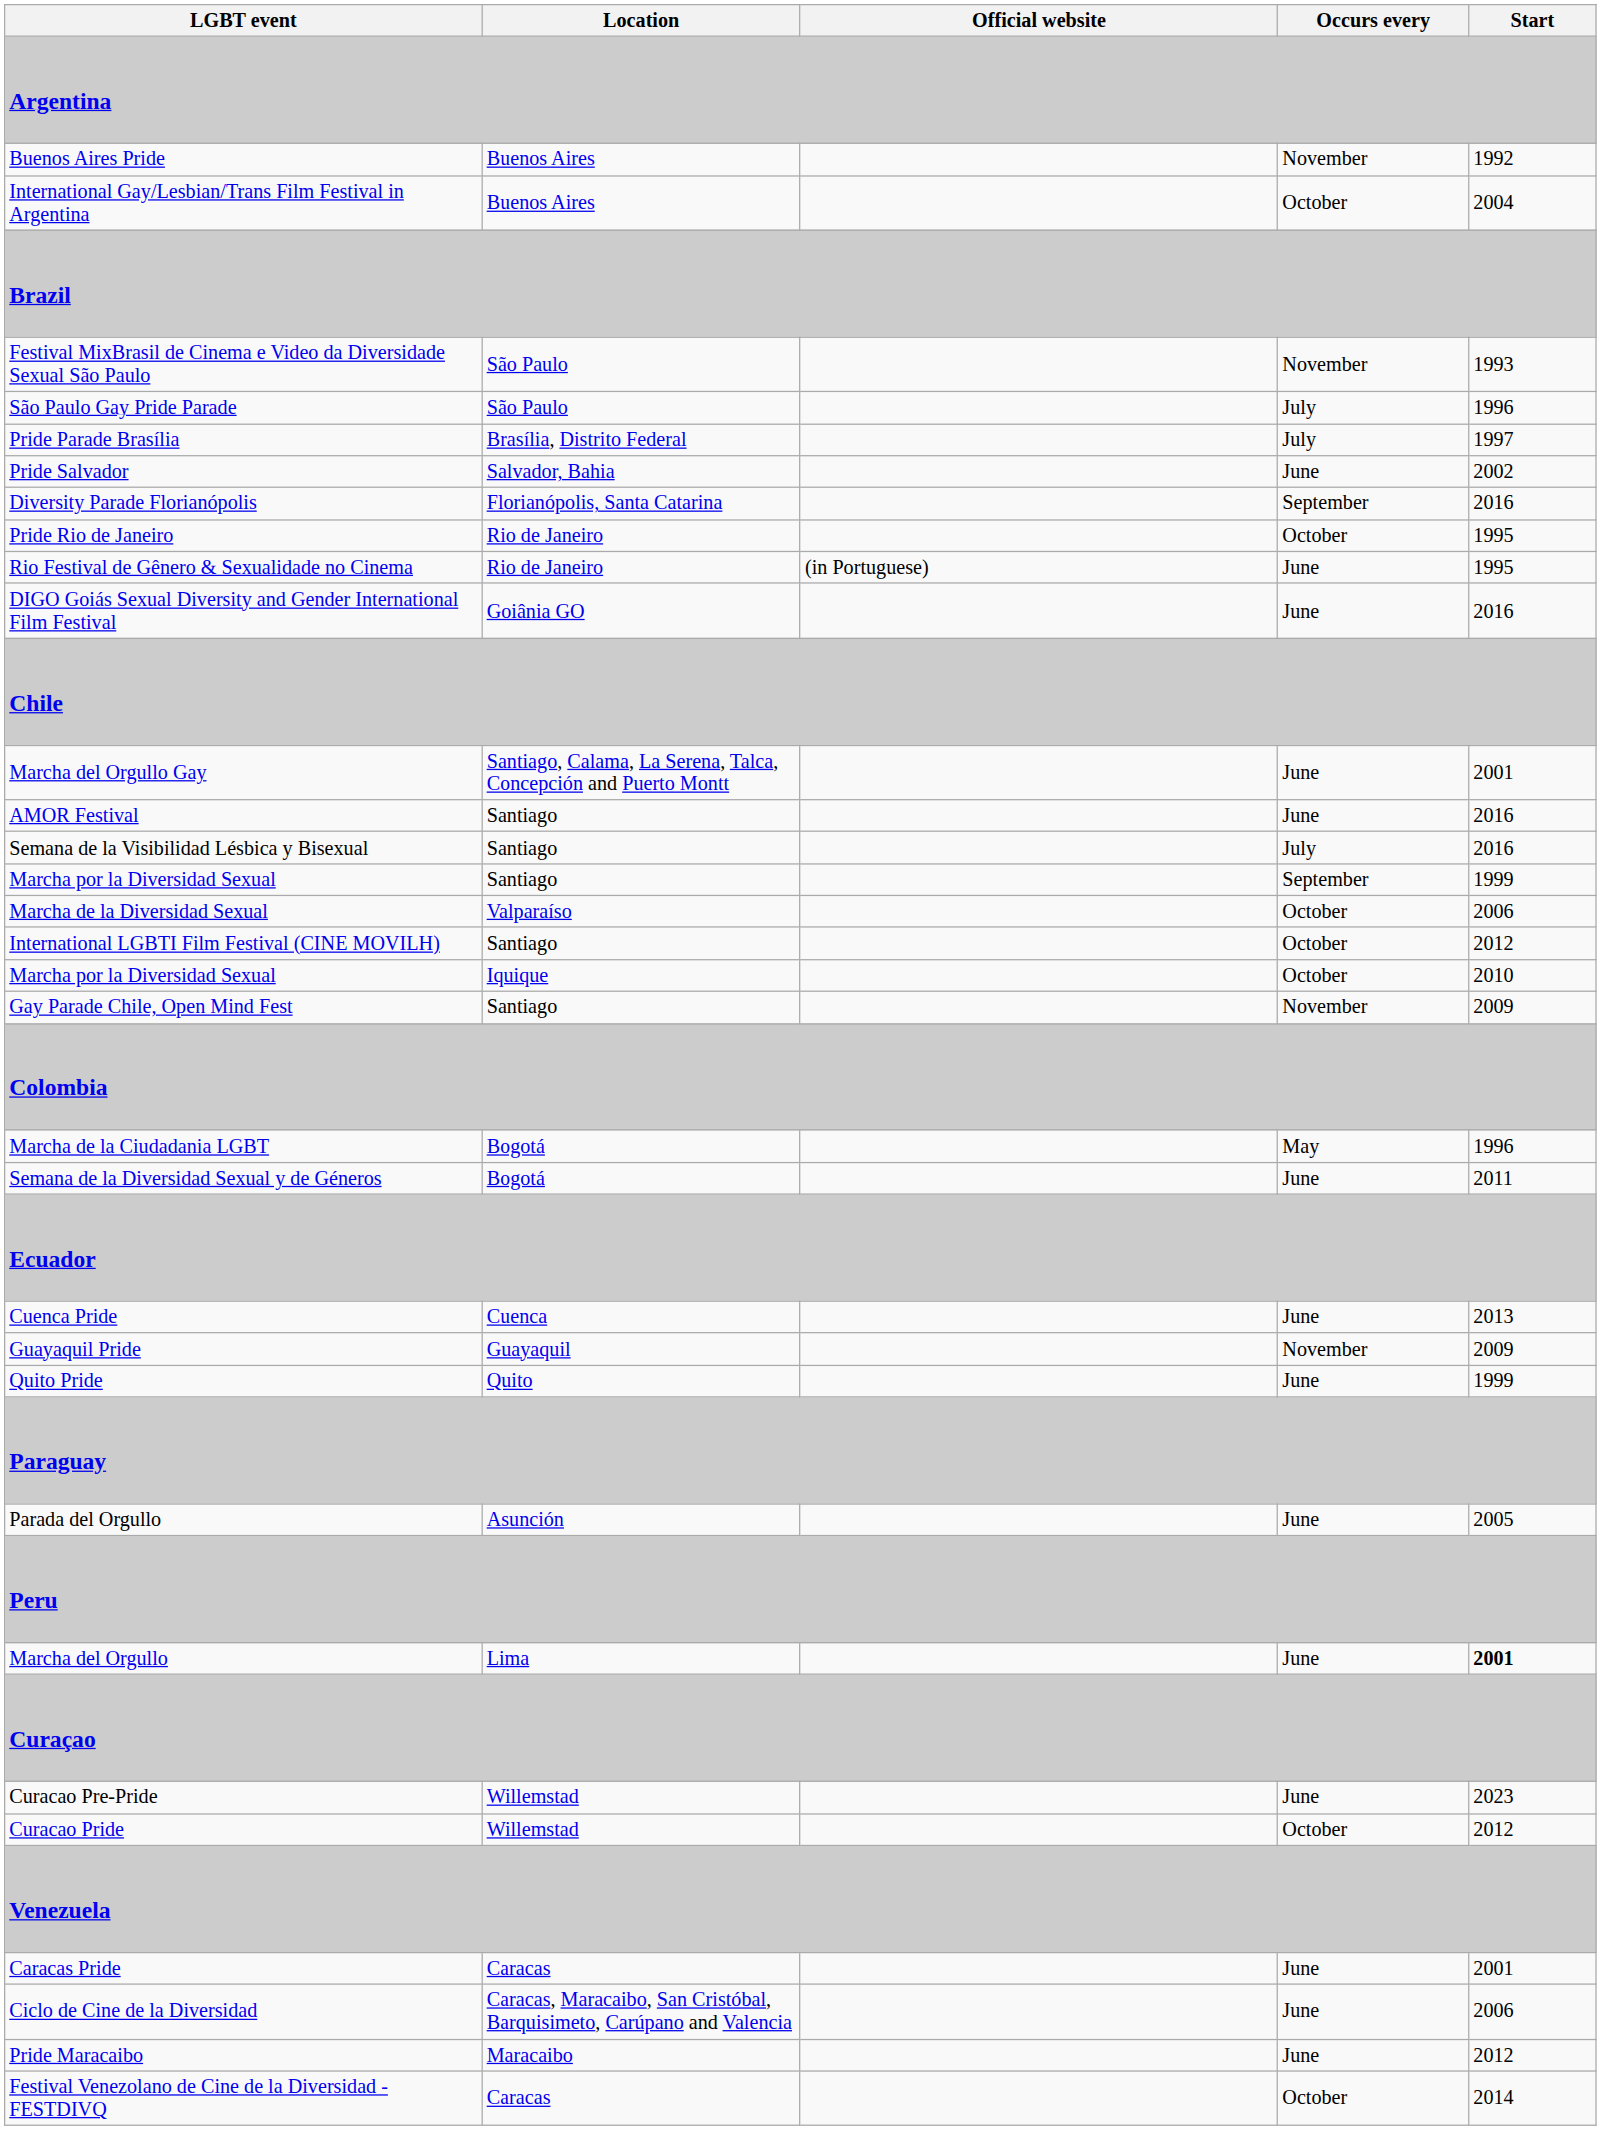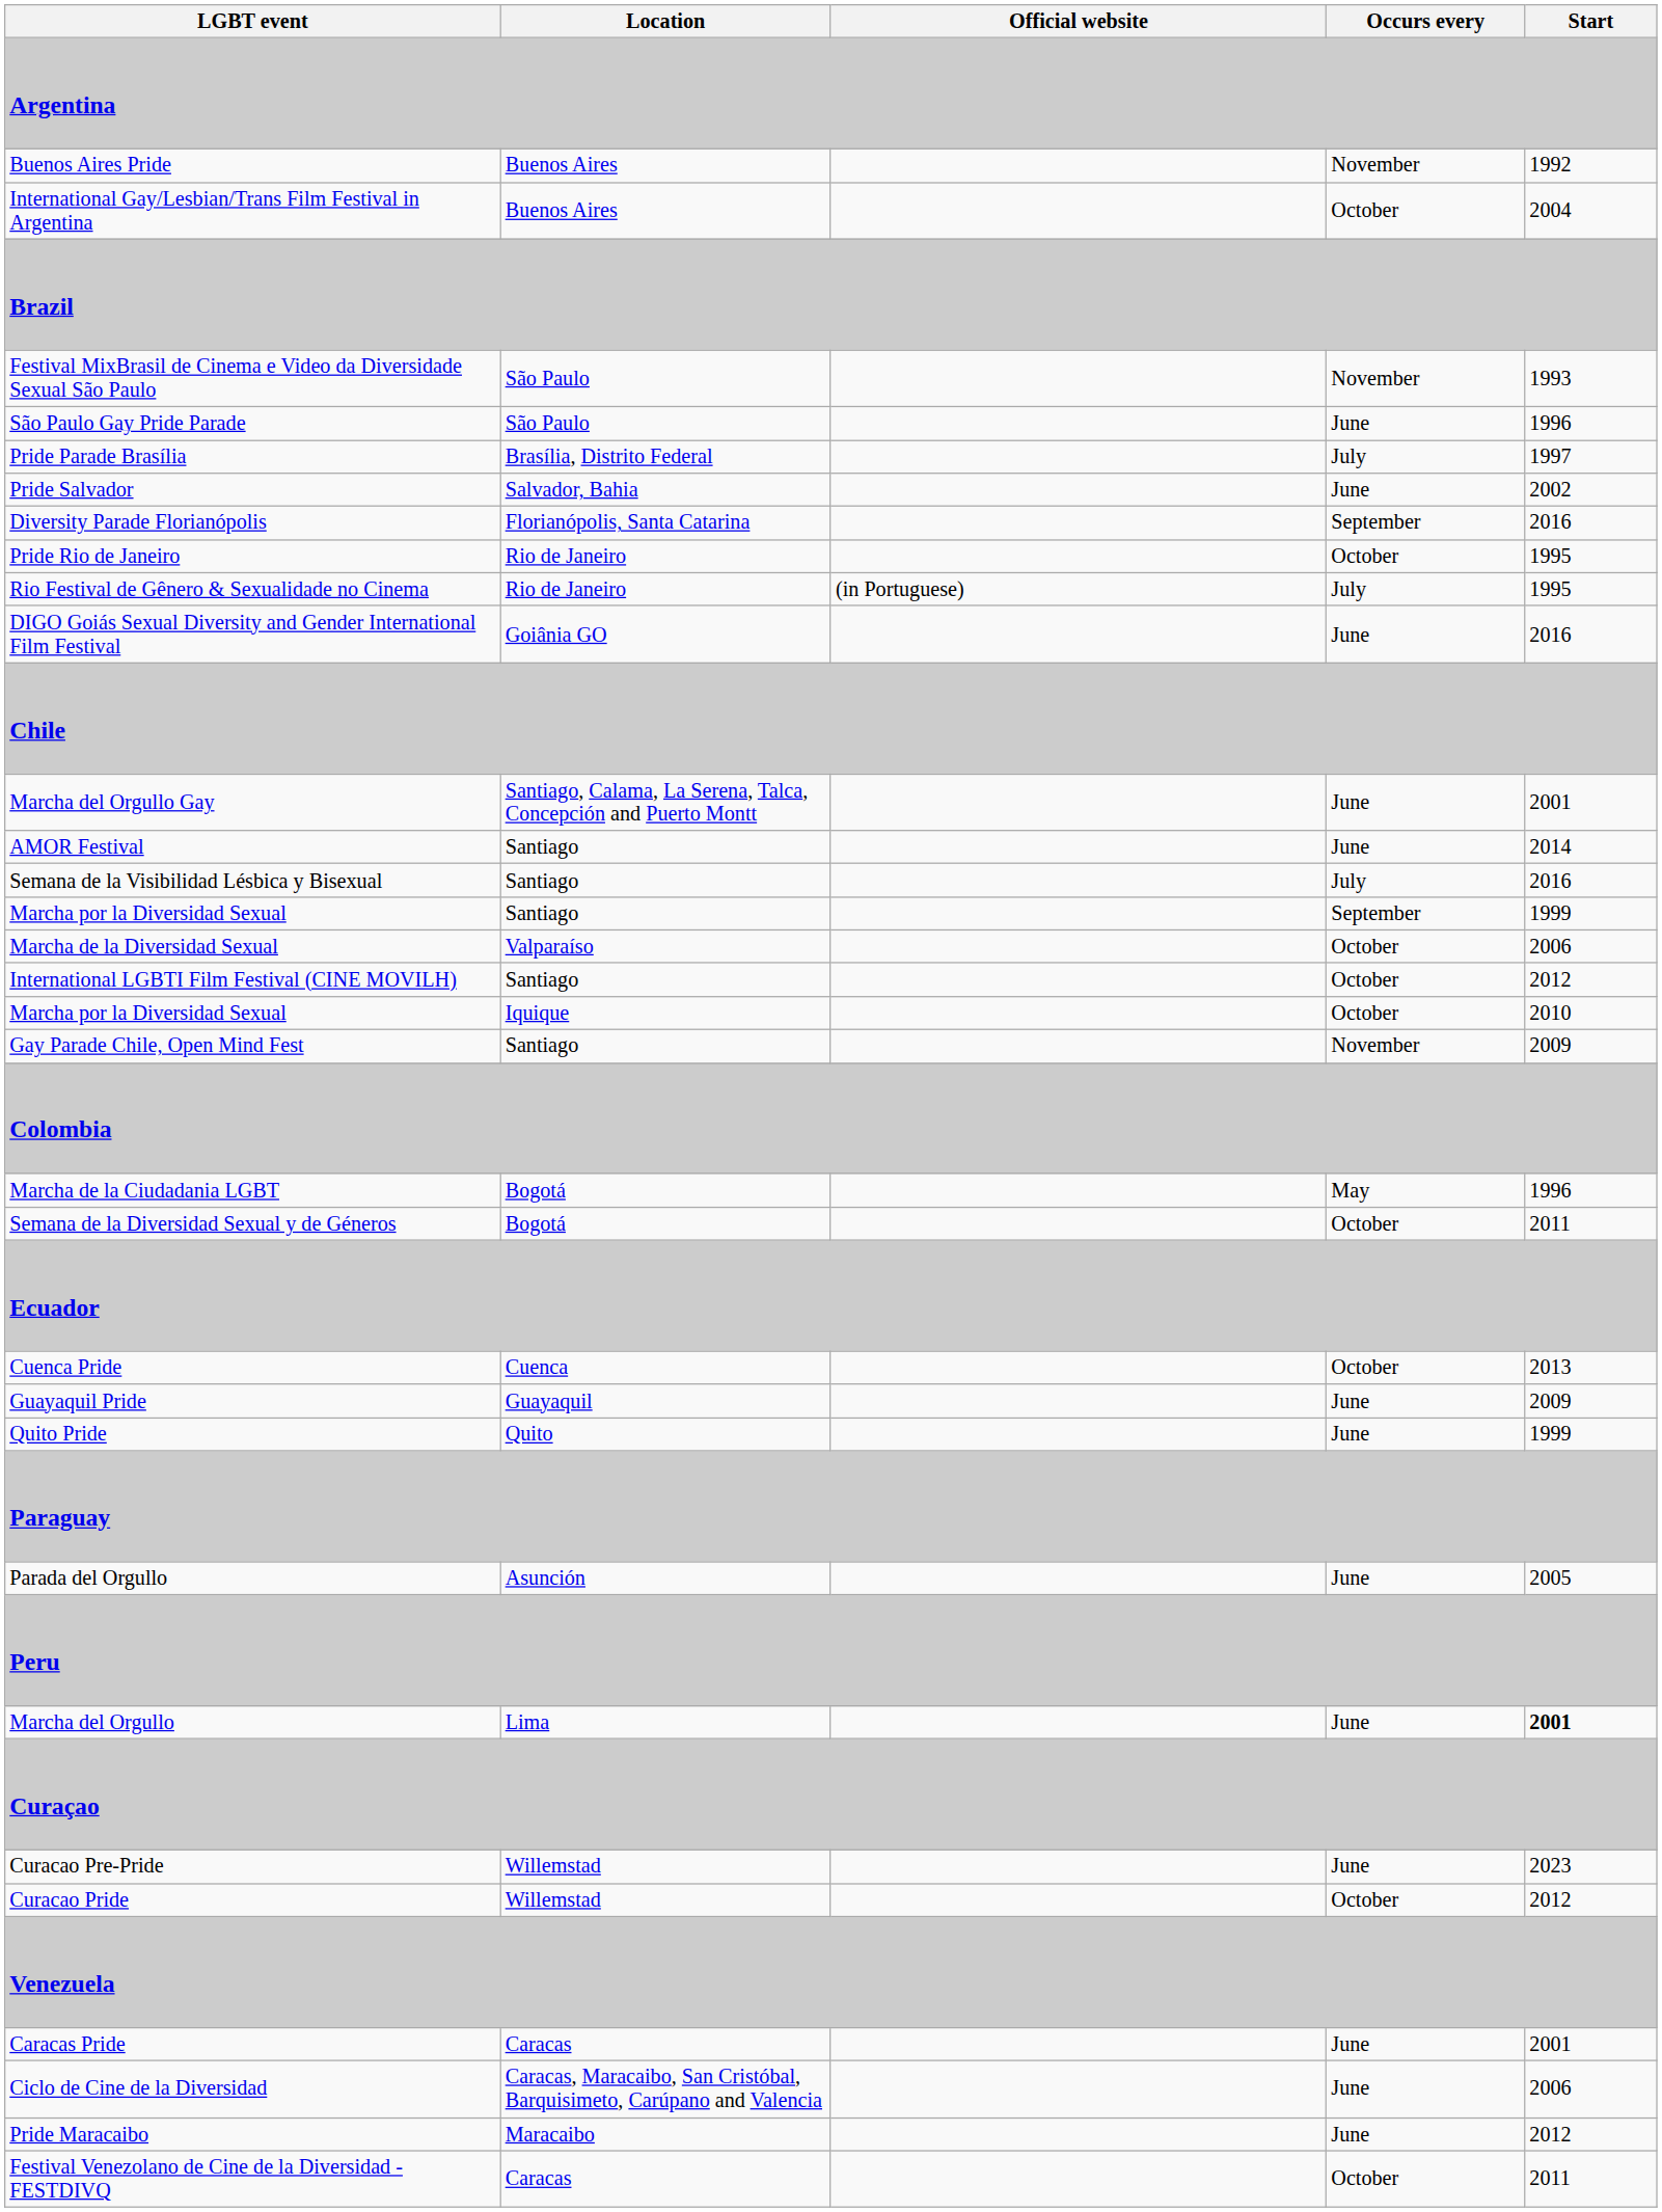São Paulo Gay Pride Parade | Occurs every: July -> June
Rio Festival de Gênero & Sexualidade no Cinema | Occurs every: June -> July
AMOR Festival | Start: 2016 -> 2014
Semana de la Diversidad Sexual y de Géneros | Occurs every: June -> October
Cuenca Pride | Occurs every: June -> October
Guayaquil Pride | Occurs every: November -> June
Festival Venezolano de Cine de la Diversidad - FESTDIVQ | Start: 2014 -> 2011
